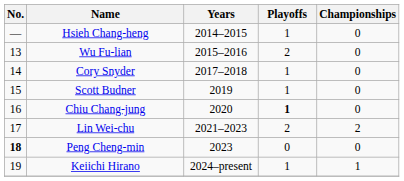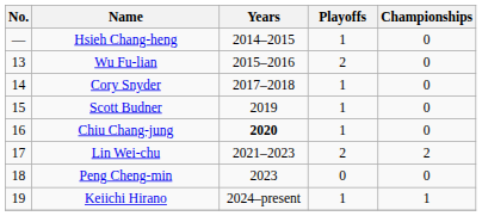Chiu Chang-jung | Years: normal -> bold
Chiu Chang-jung | Playoffs: bold -> normal
Peng Cheng-min | No.: bold -> normal
